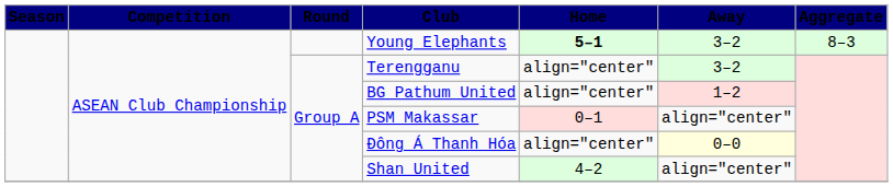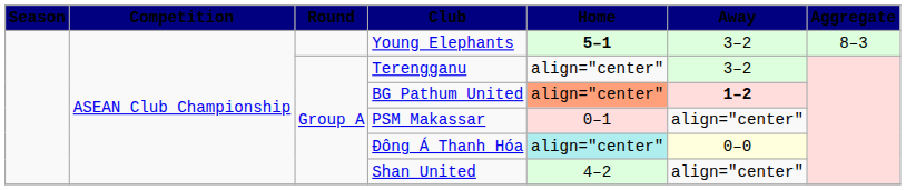BG Pathum United | Home: no background -> lightsalmon background
BG Pathum United | Away: normal -> bold
Đông Á Thanh Hóa | Home: no background -> paleturquoise background
